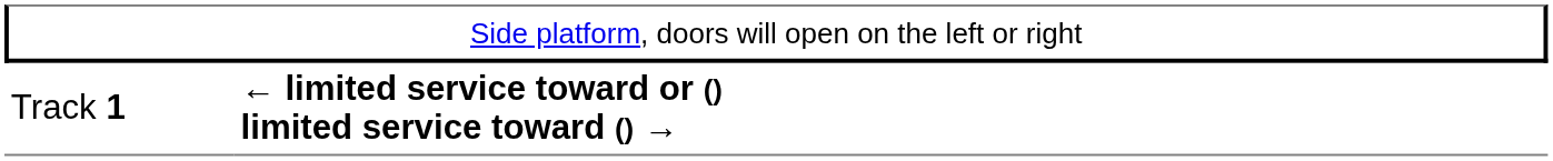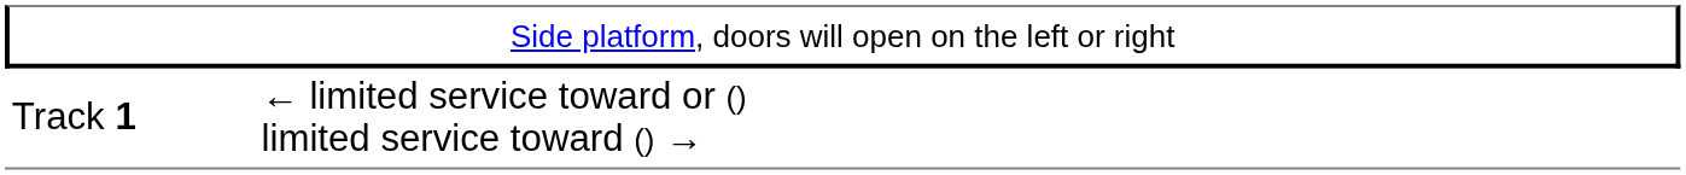Track 1 | column 2: bold -> normal
